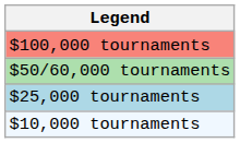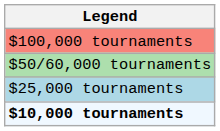row 5 | column 1: normal -> bold
